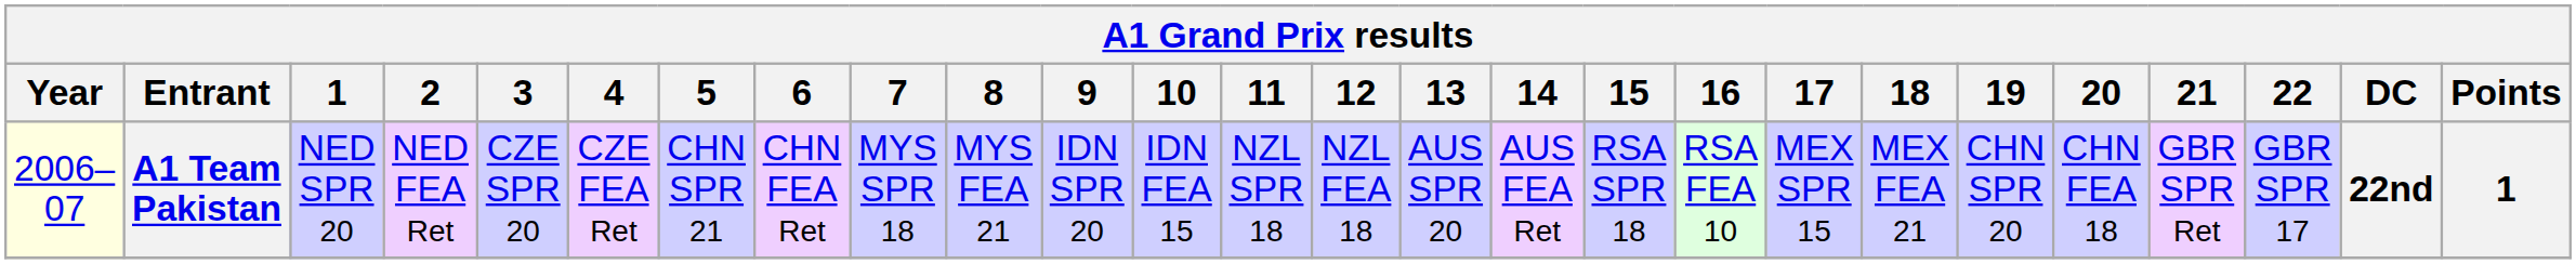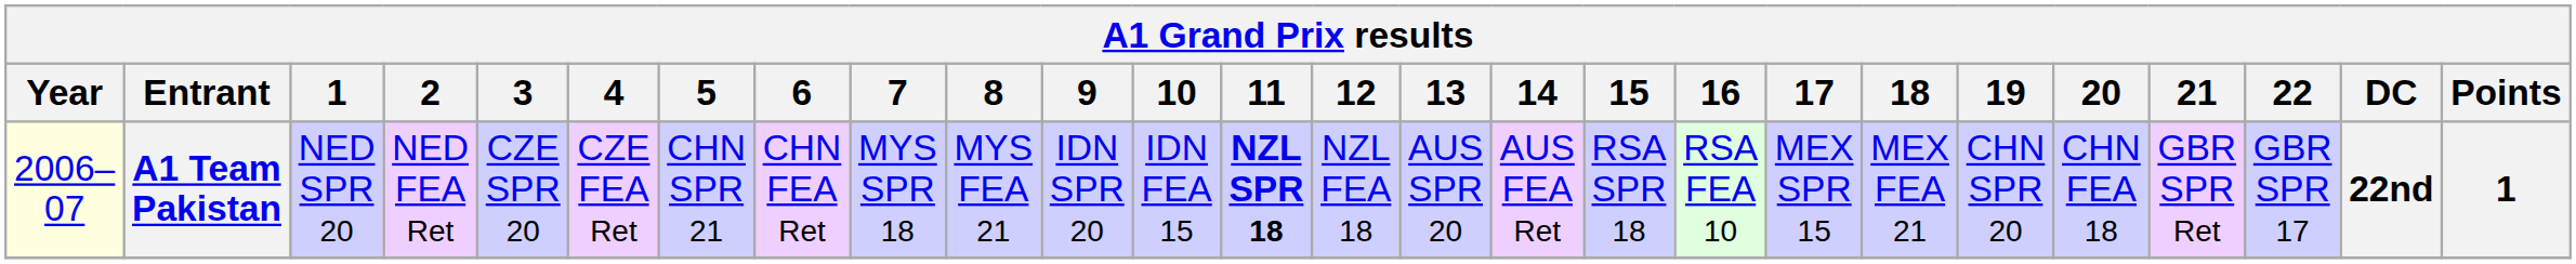A1 Team Pakistan | 11: normal -> bold
